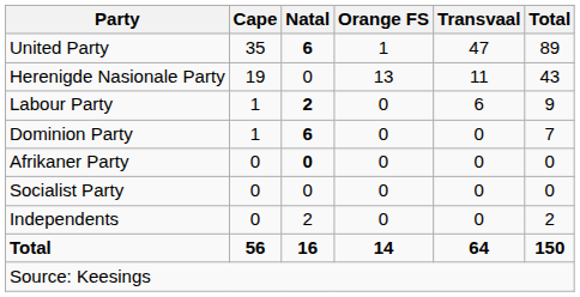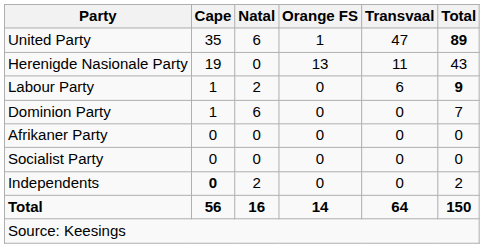United Party | Natal: bold -> normal
United Party | Total: normal -> bold
Labour Party | Natal: bold -> normal
Labour Party | Total: normal -> bold
Dominion Party | Natal: bold -> normal
Afrikaner Party | Natal: bold -> normal
Independents | Cape: normal -> bold
